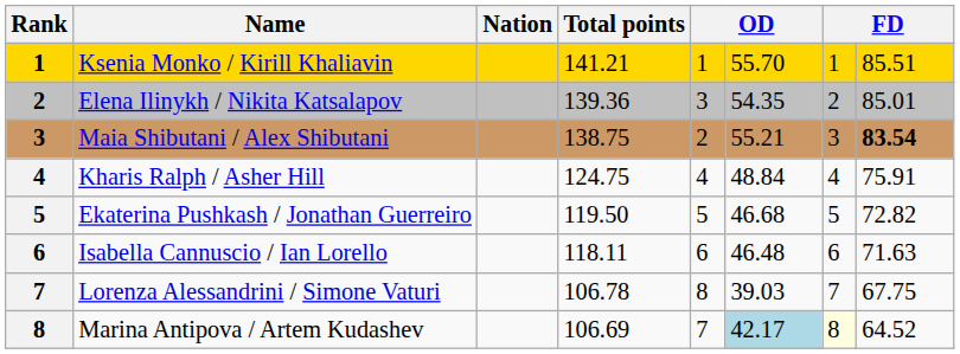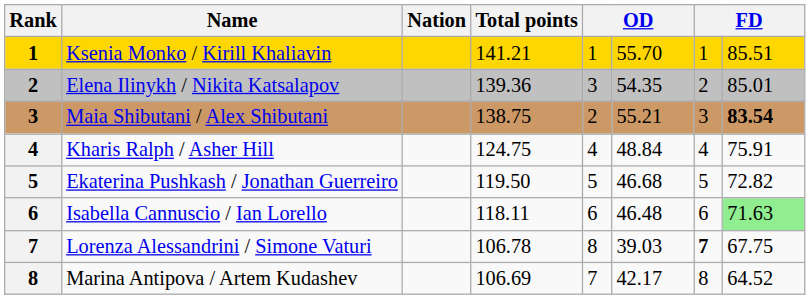Isabella Cannuscio / Ian Lorello | column 8: no background -> lightgreen background
Lorenza Alessandrini / Simone Vaturi | column 7: normal -> bold
Marina Antipova / Artem Kudashev | column 6: lightblue background -> no background
Marina Antipova / Artem Kudashev | column 7: lightyellow background -> no background
